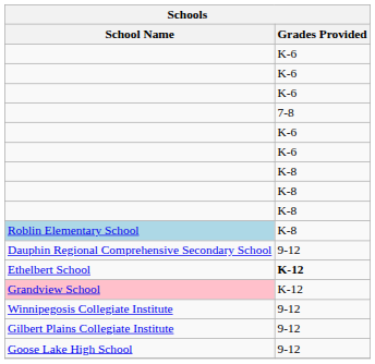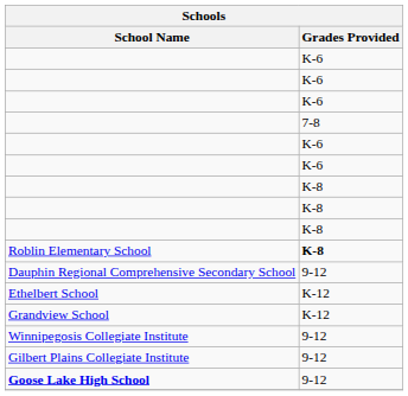Roblin Elementary School | School Name: lightblue background -> no background
Roblin Elementary School | Grades Provided: normal -> bold
Ethelbert School | Grades Provided: bold -> normal
Grandview School | School Name: pink background -> no background
Goose Lake High School | School Name: normal -> bold
